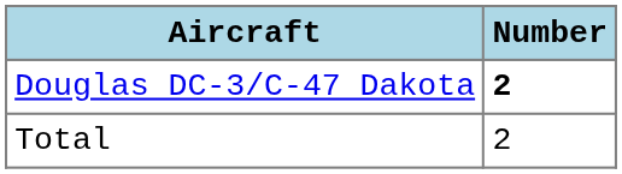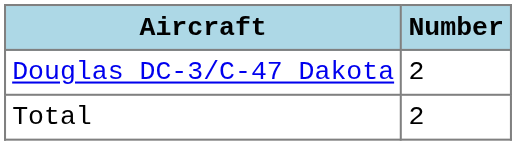Douglas DC-3/C-47 Dakota | Number: bold -> normal
